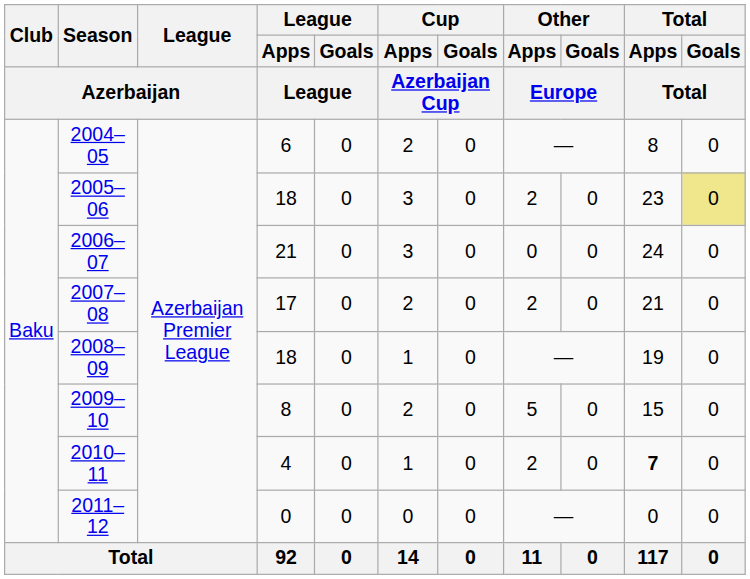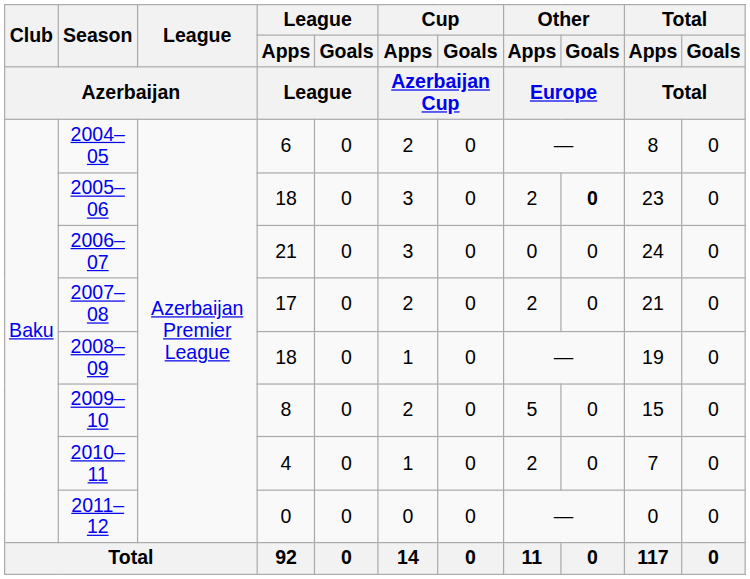2005–06 | Other / Goals / Europe: normal -> bold
2005–06 | Total / Goals / Total: khaki background -> no background
2010–11 | Total / Apps / Total: bold -> normal
